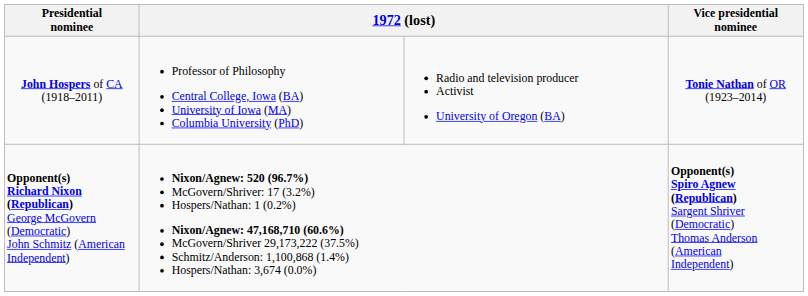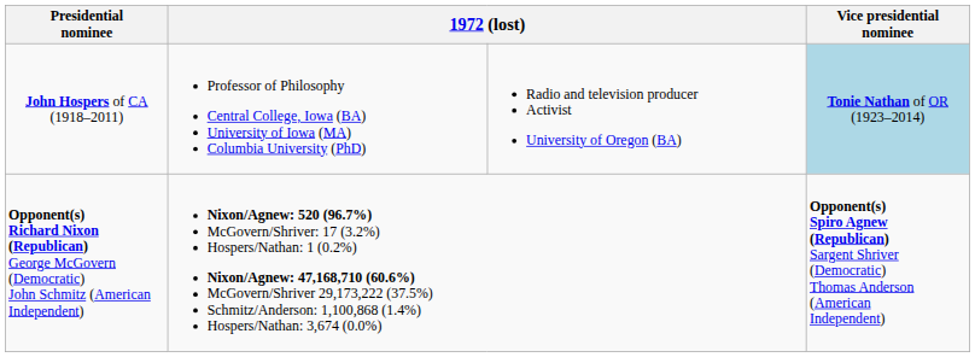John Hospers of CA (1918–2011) | Vice presidential nominee: no background -> lightblue background
